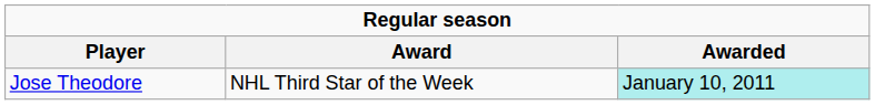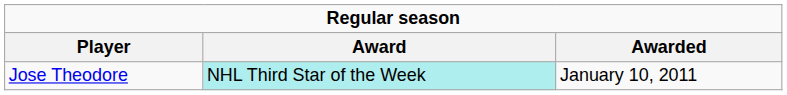Jose Theodore | Award: no background -> paleturquoise background
Jose Theodore | Awarded: paleturquoise background -> no background
